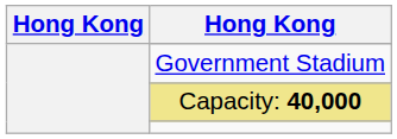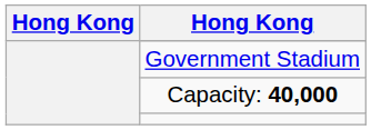Capacity: 40,000 | column 2: khaki background -> no background
